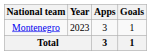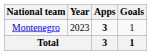Montenegro | Apps: normal -> bold
